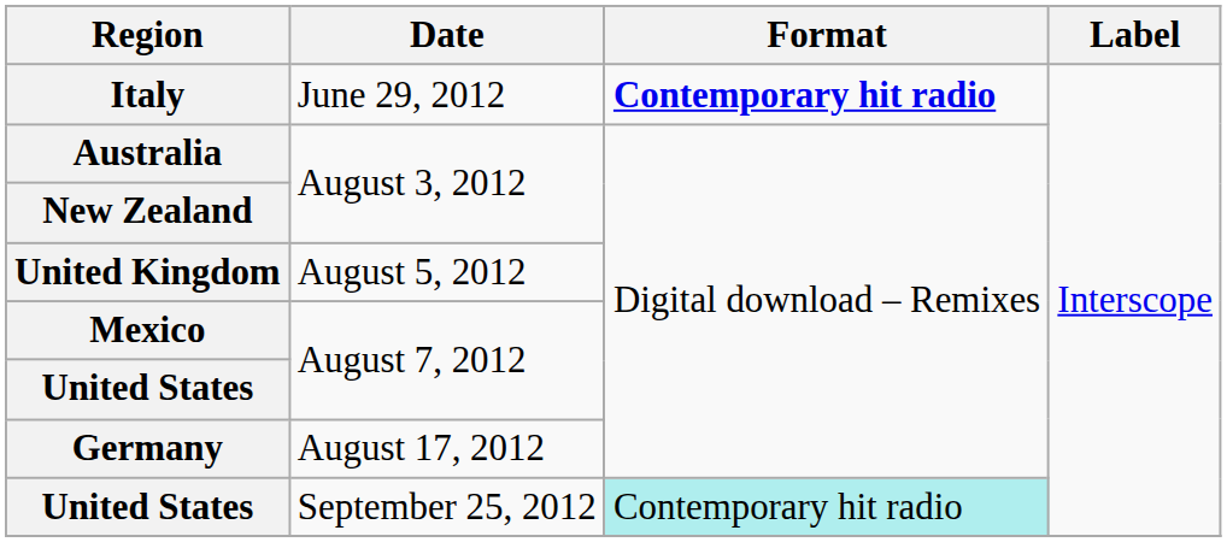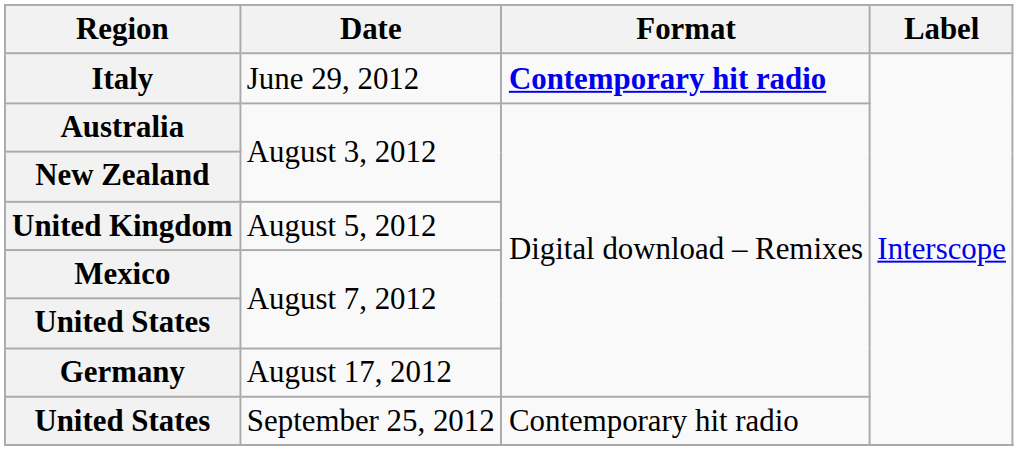United States / September 25, 2012 | Format: paleturquoise background -> no background
